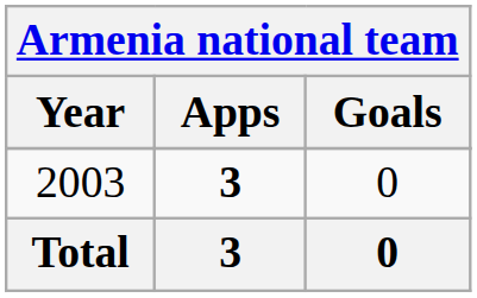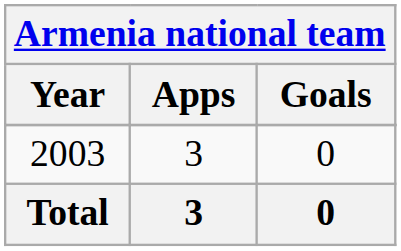2003 | Apps: bold -> normal
